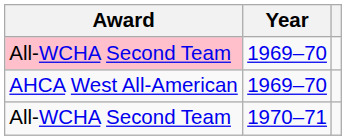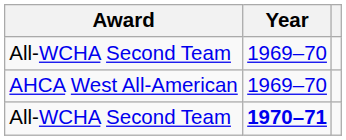row 2 | Award: pink background -> no background
row 4 | Year: normal -> bold
